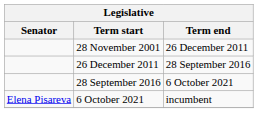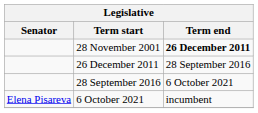28 November 2001 | Term end: normal -> bold
